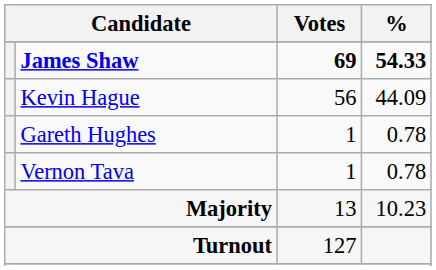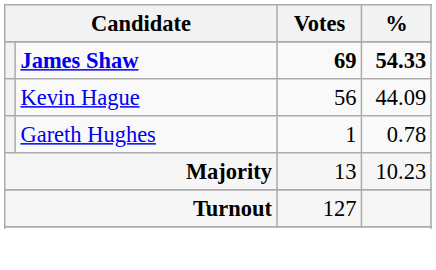- row: Vernon Tava | 1 | 0.78
